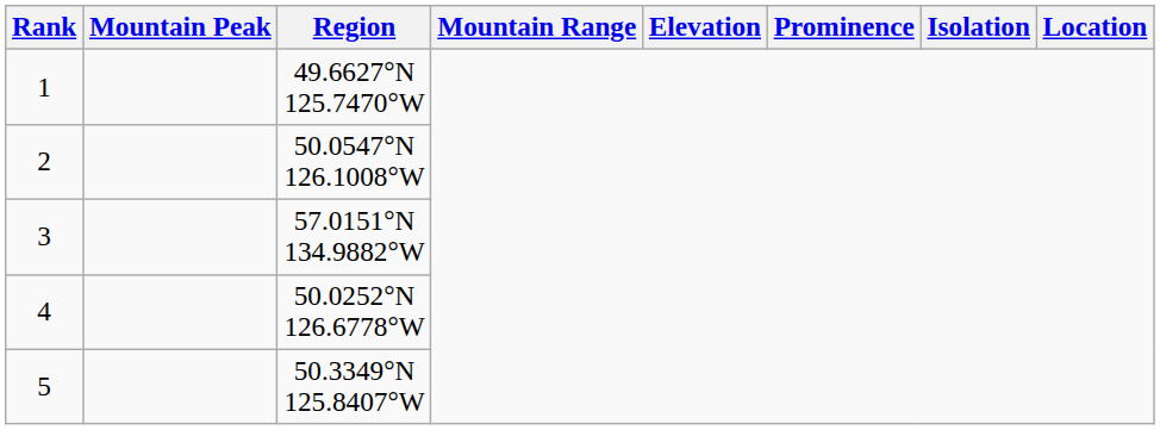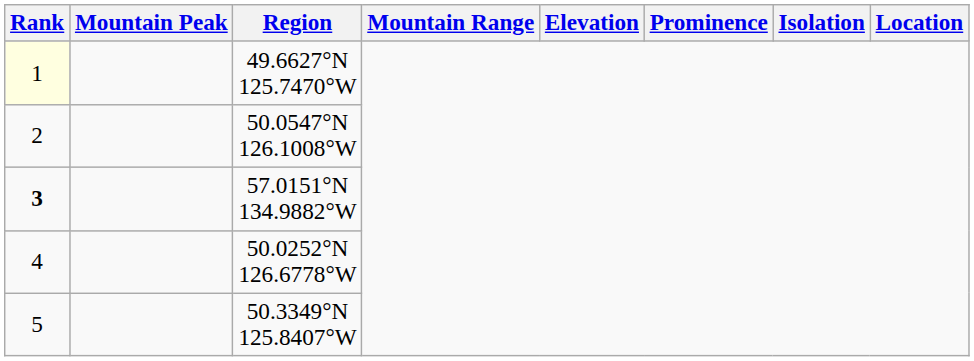49.6627°N 125.7470°W | Rank: no background -> lightyellow background
57.0151°N 134.9882°W | Rank: normal -> bold
